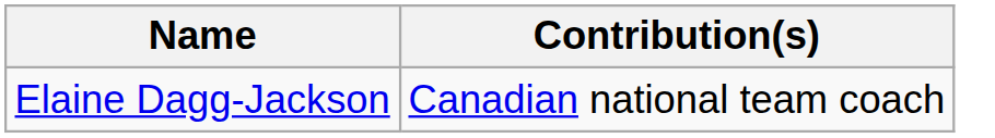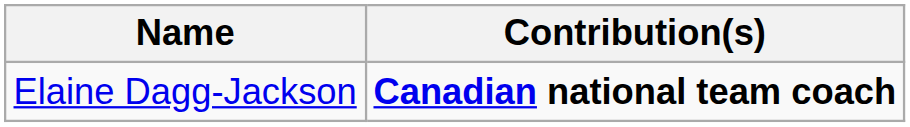Elaine Dagg-Jackson | Contribution(s): normal -> bold
